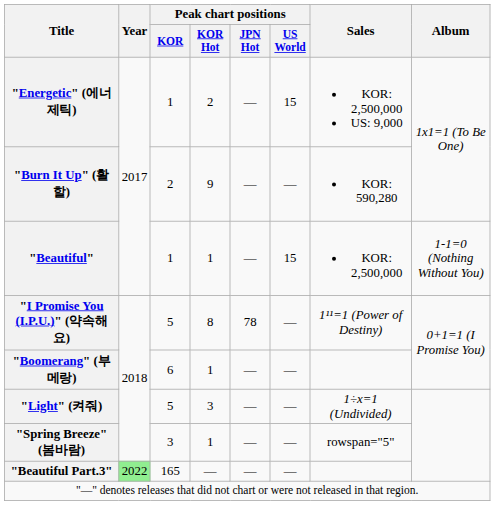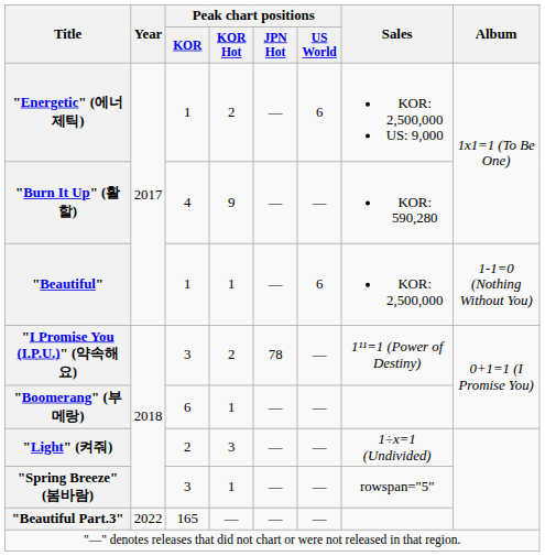"Energetic" (에너제틱) | Peak chart positions / US World: 15 -> 6
"Burn It Up" (활할) | Peak chart positions / KOR: 2 -> 4
"Beautiful" | Peak chart positions / US World: 15 -> 6
"I Promise You (I.P.U.)" (약속해요) | Peak chart positions / KOR: 5 -> 3
"I Promise You (I.P.U.)" (약속해요) | Peak chart positions / KOR Hot: 8 -> 2
"Light" (켜줘) | Peak chart positions / KOR: 5 -> 2
"Beautiful Part.3" | Year: lightgreen background -> no background
